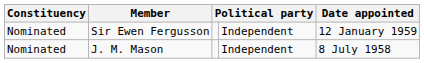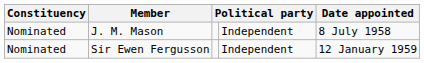rows swapped: J. M. Mason <-> Sir Ewen Fergusson
